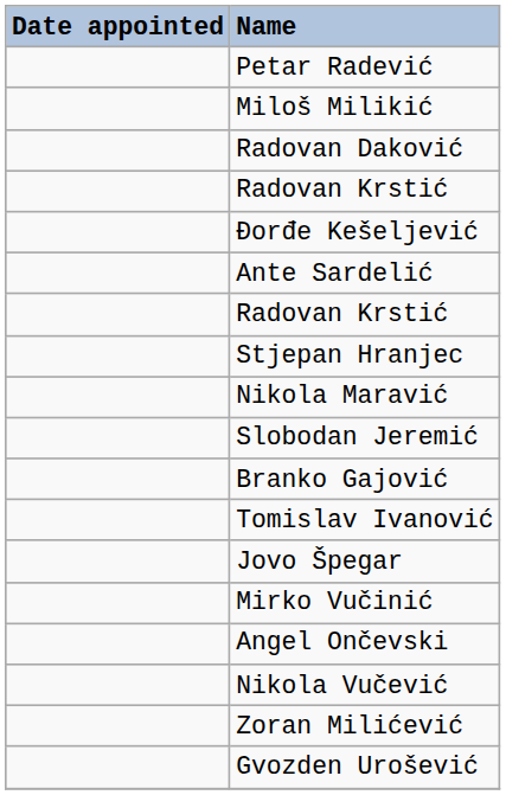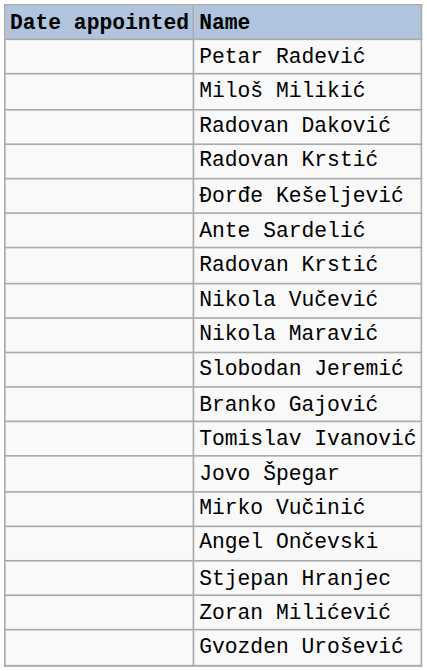row 9 | Name: Stjepan Hranjec -> Nikola Vučević
row 17 | Name: Nikola Vučević -> Stjepan Hranjec
